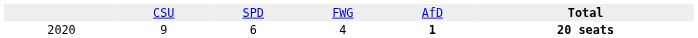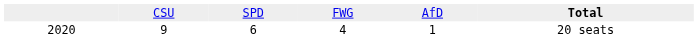2020 | column 5: bold -> normal
2020 | column 6: bold -> normal
